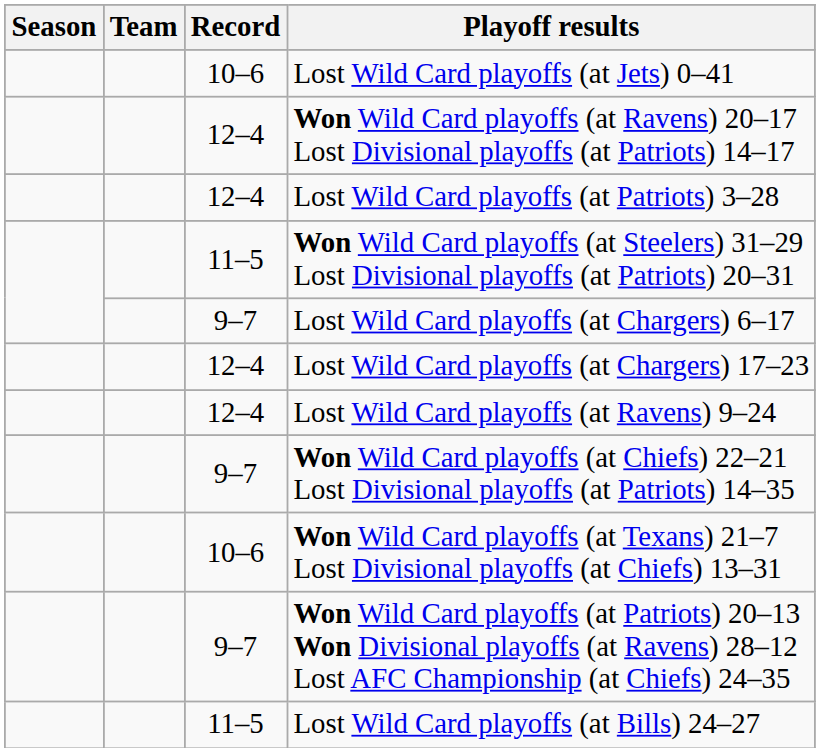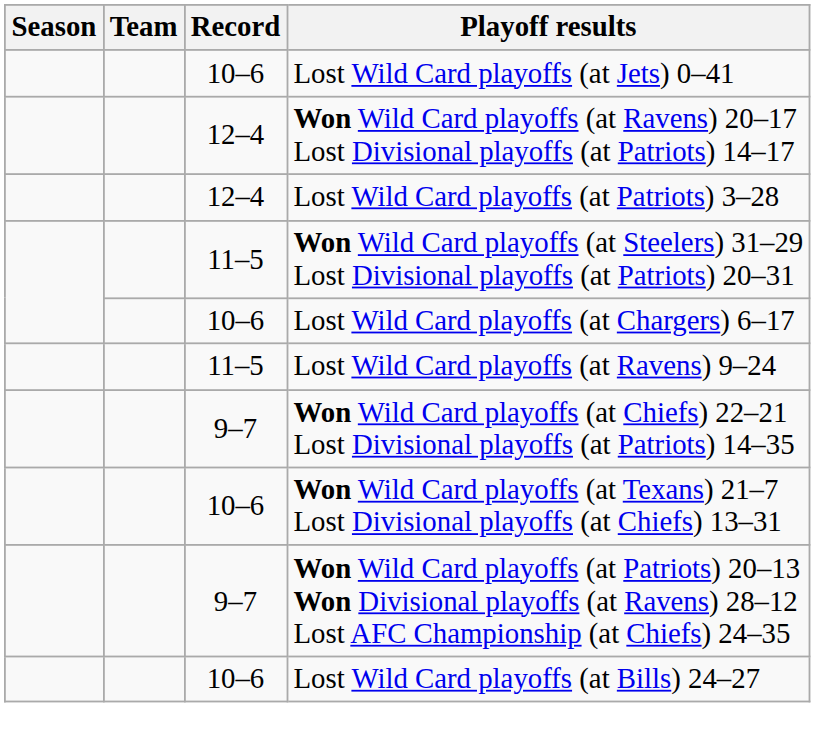Lost Wild Card playoffs (at Chargers) 6–17 | Record: 9–7 -> 10–6
- row: 12–4 | Lost Wild Card playoffs (at Chargers) 17–23
Lost Wild Card playoffs (at Ravens) 9–24 | Record: 12–4 -> 11–5
Lost Wild Card playoffs (at Bills) 24–27 | Record: 11–5 -> 10–6
